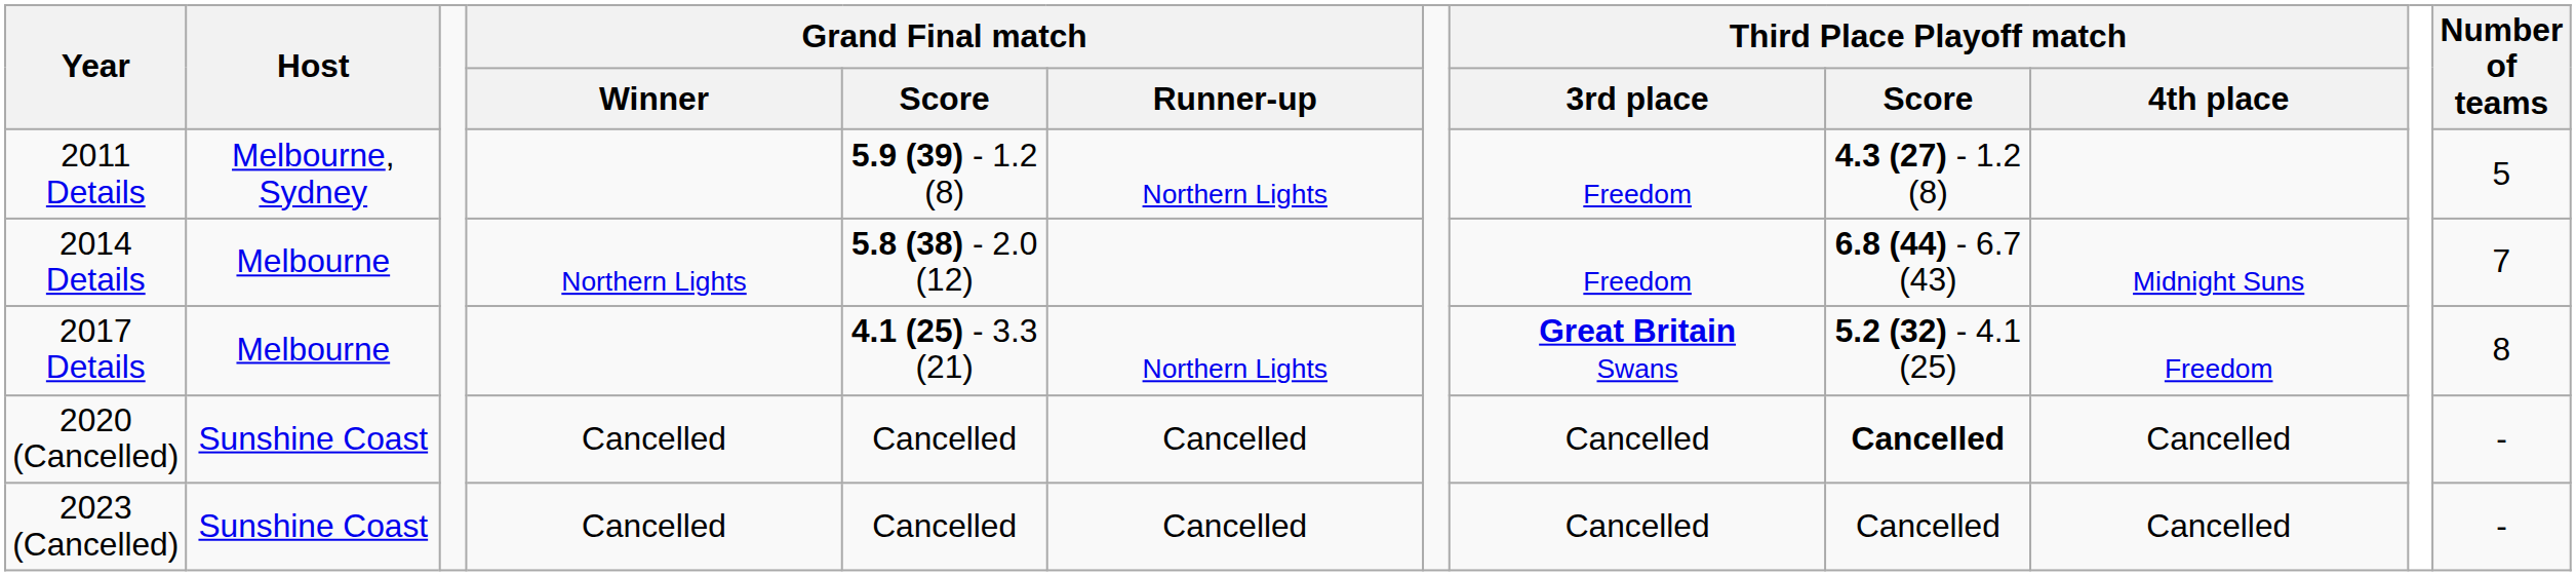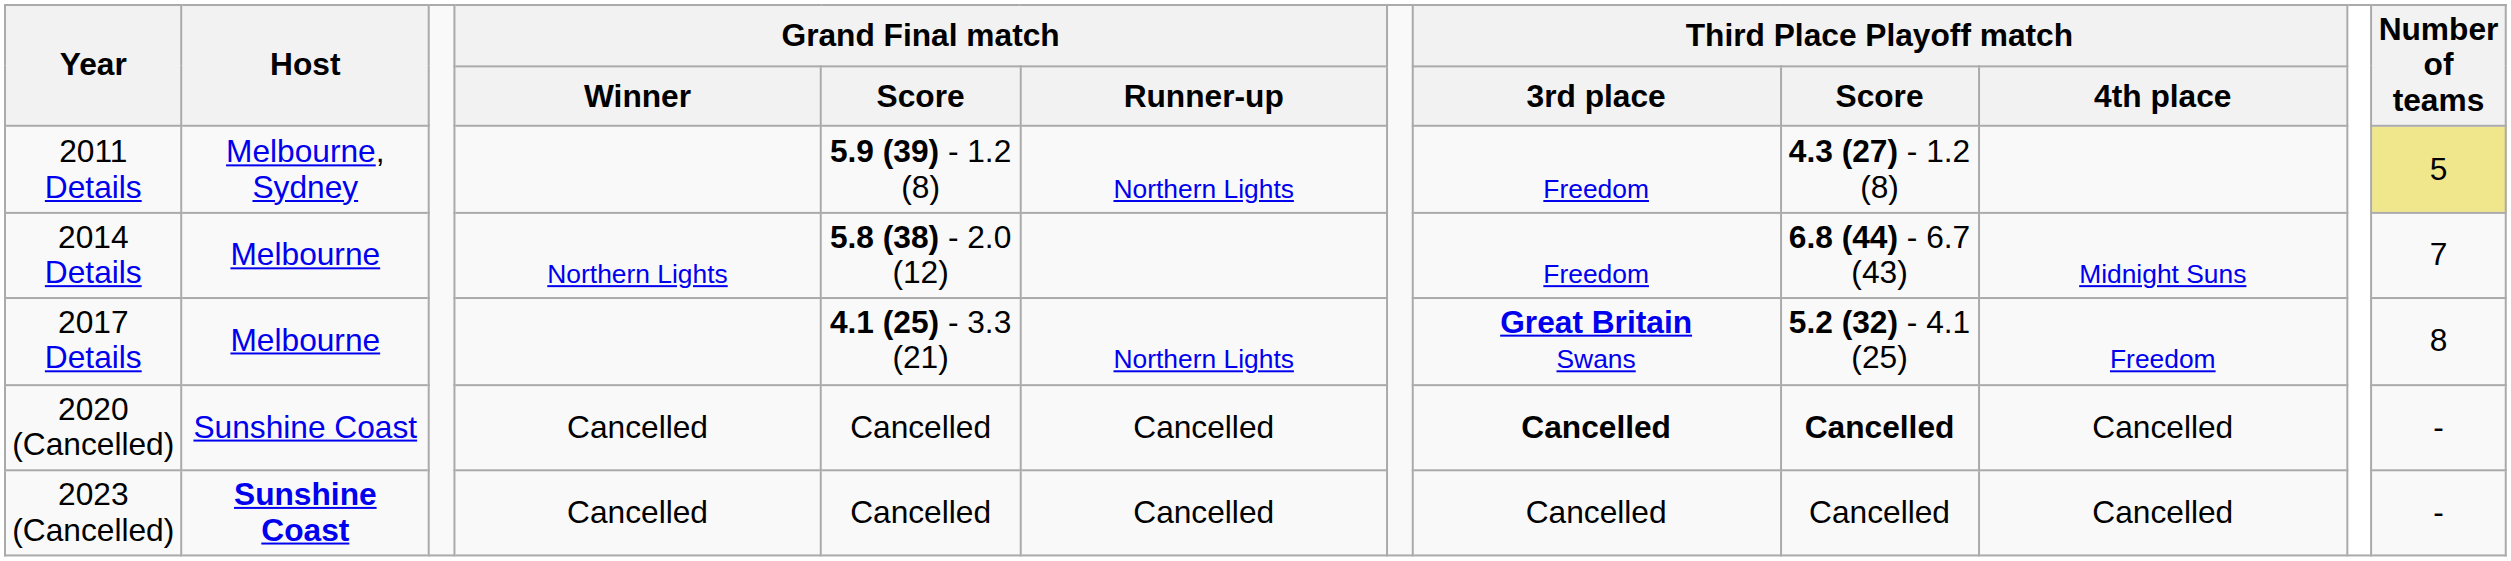2011 Details | Number of teams: no background -> khaki background
2020 (Cancelled) | Third Place Playoff match / 3rd place: normal -> bold
2023 (Cancelled) | Host: normal -> bold
